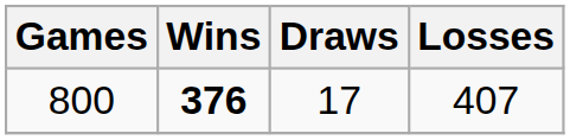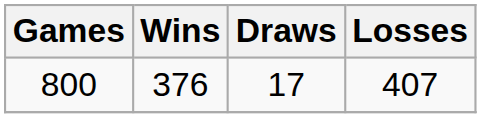800 | Wins: bold -> normal
